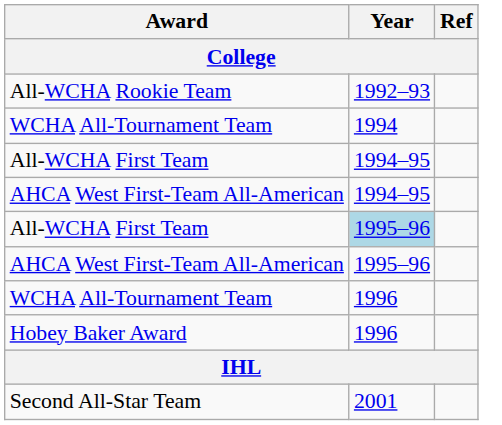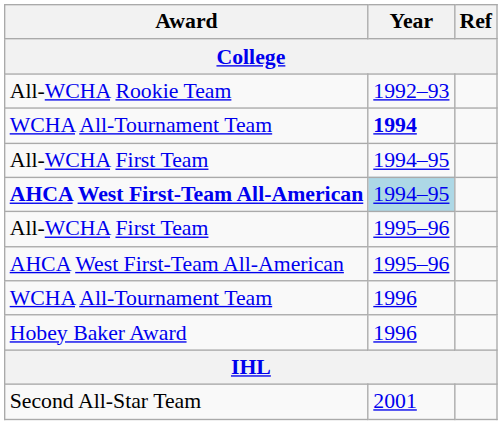WCHA All-Tournament Team / 1994 | Year: normal -> bold
AHCA West First-Team All-American / 1994–95 | Award: normal -> bold
AHCA West First-Team All-American / 1994–95 | Year: no background -> lightblue background
All-WCHA First Team / 1995–96 | Year: lightblue background -> no background
